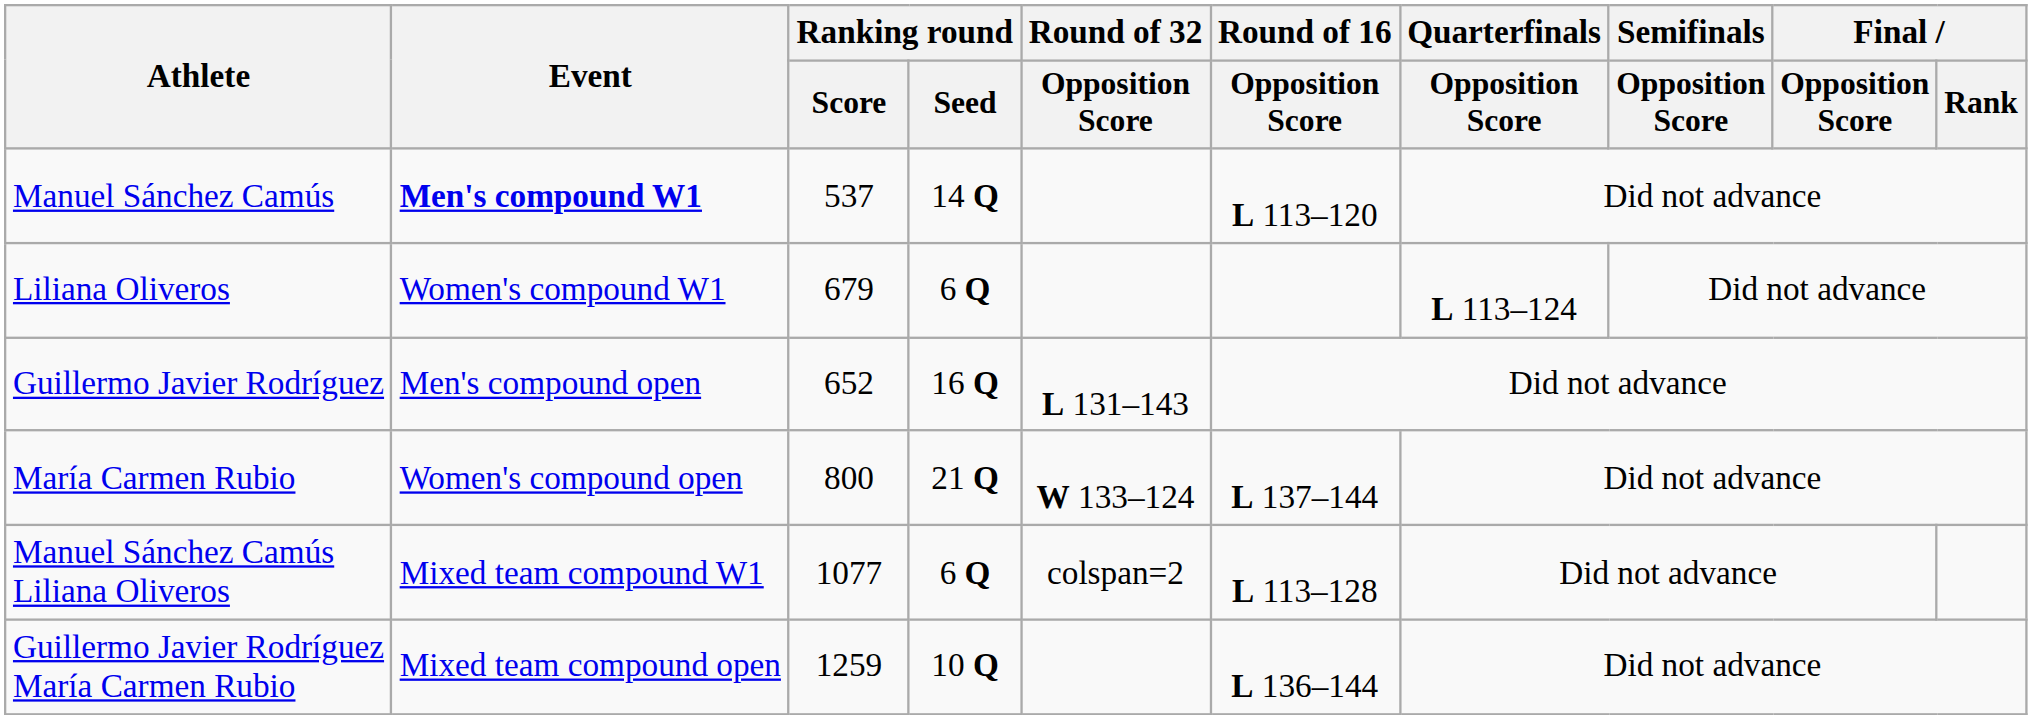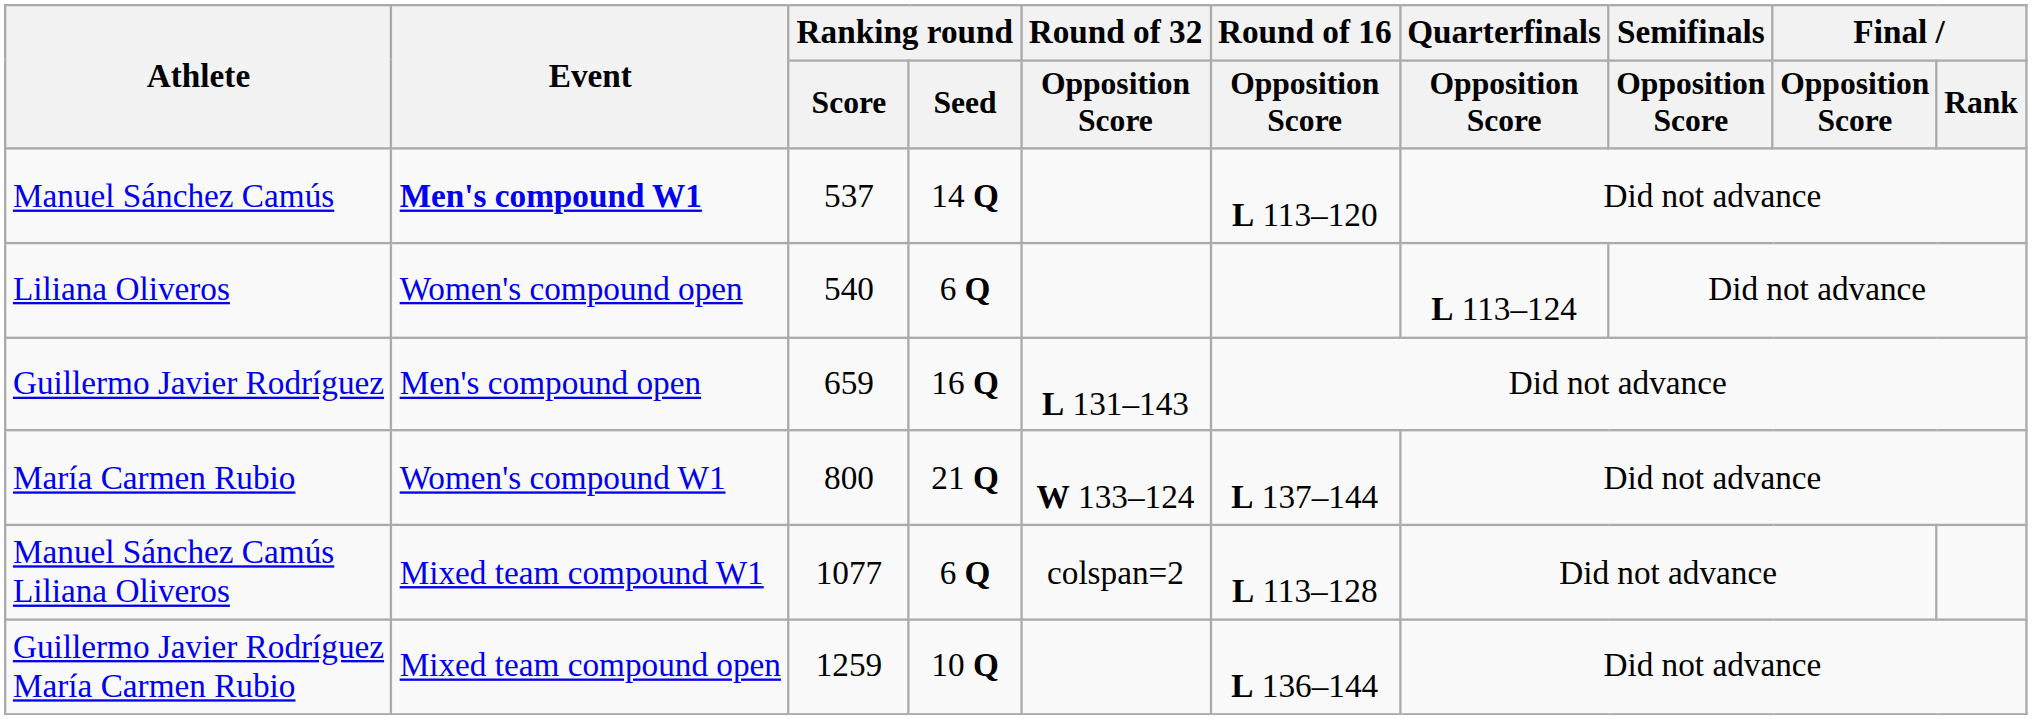Liliana Oliveros | Event: Women's compound W1 -> Women's compound open
Liliana Oliveros | Ranking round / Score: 679 -> 540
Guillermo Javier Rodríguez | Ranking round / Score: 652 -> 659
María Carmen Rubio | Event: Women's compound open -> Women's compound W1
